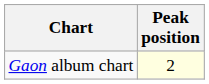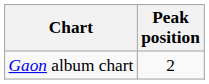Gaon album chart | Peak position: lightyellow background -> no background
